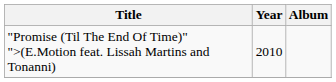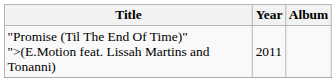row 2 | Year: 2010 -> 2011
